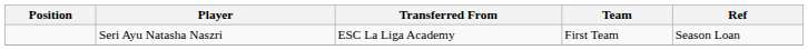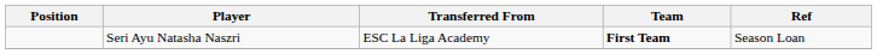Seri Ayu Natasha Naszri | Team: normal -> bold
